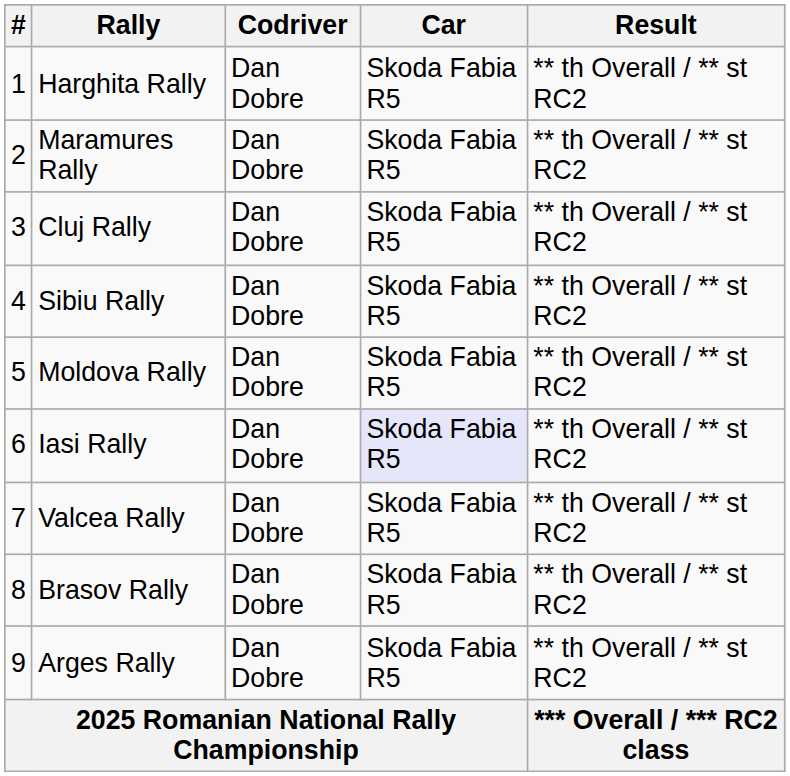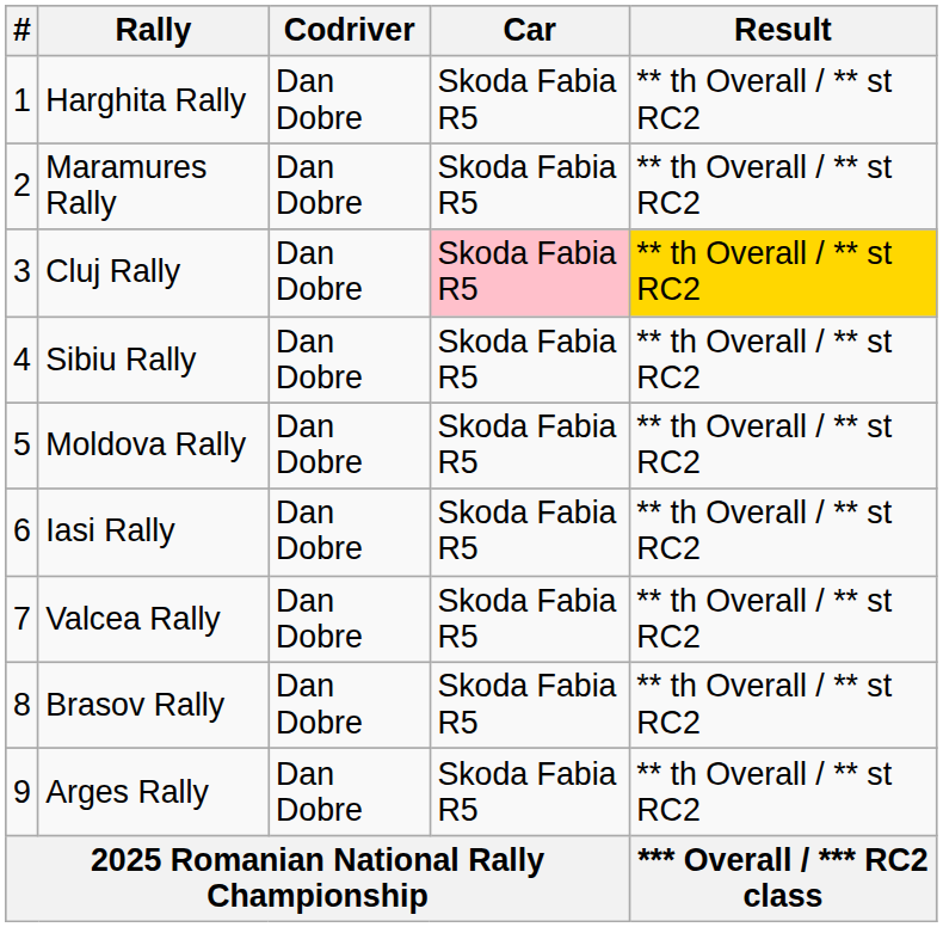Cluj Rally | Car: no background -> pink background
Cluj Rally | Result: no background -> gold background
Iasi Rally | Car: lavender background -> no background
